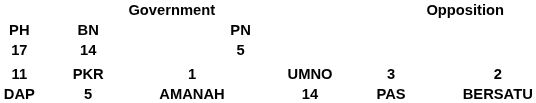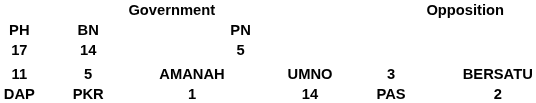11 | column 2: PKR -> 5
11 | column 3: 1 -> AMANAH
11 | column 6: 2 -> BERSATU
DAP | column 2: 5 -> PKR
DAP | column 3: AMANAH -> 1
DAP | column 6: BERSATU -> 2
